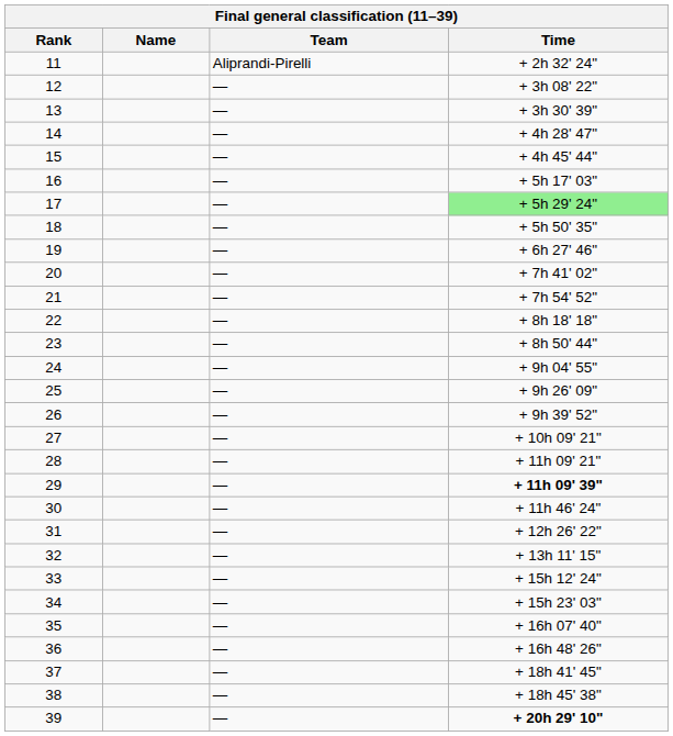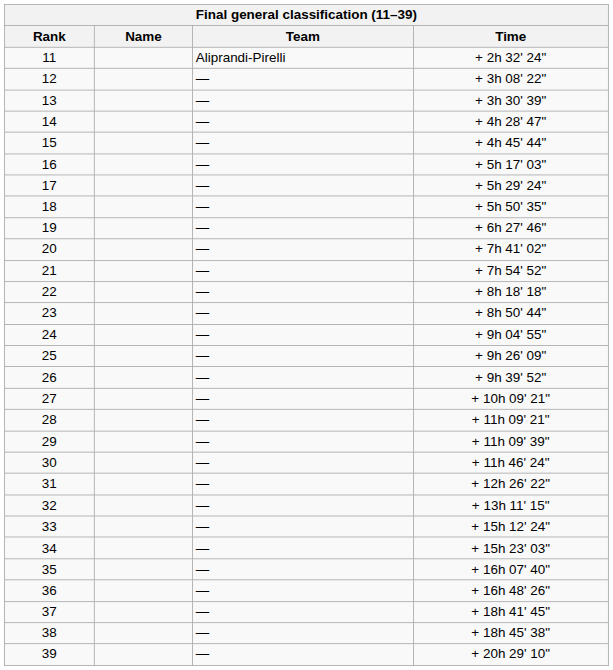17 | Time: lightgreen background -> no background
29 | Time: bold -> normal
39 | Time: bold -> normal
